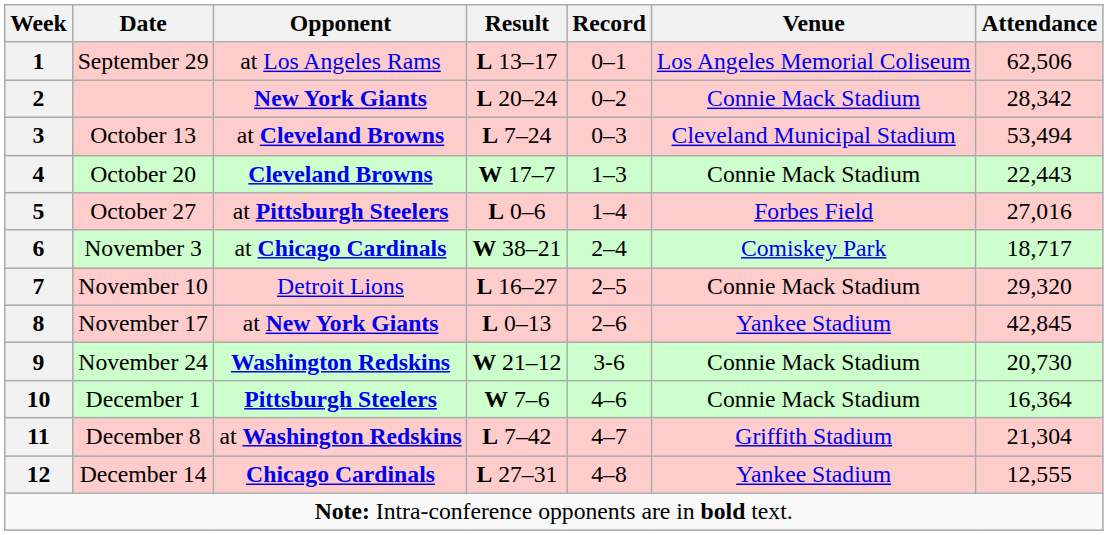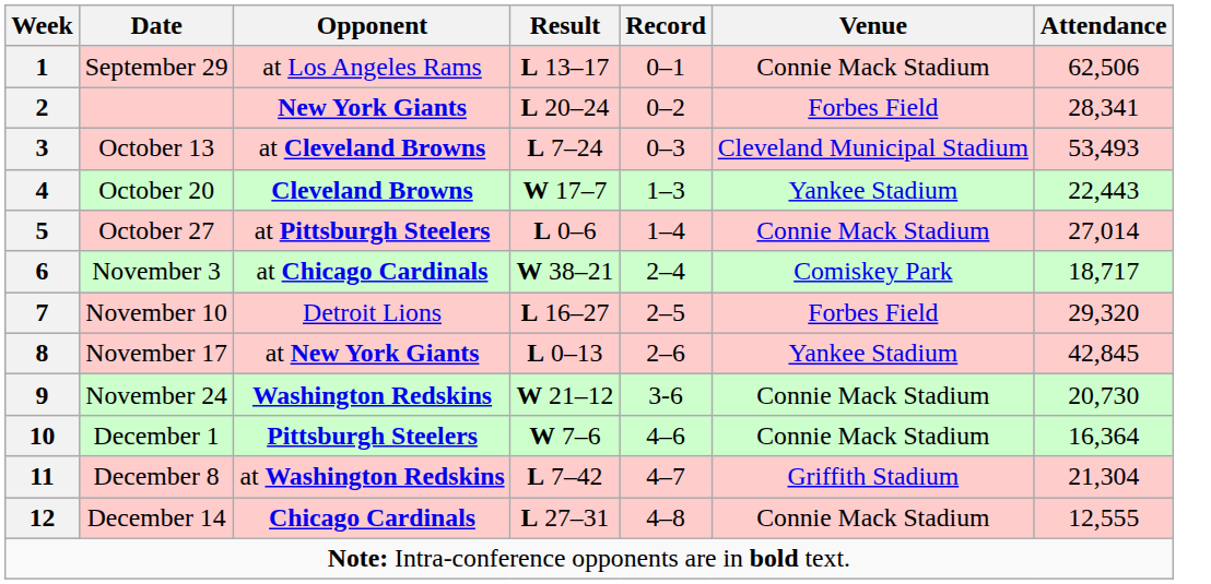1 | Venue: Los Angeles Memorial Coliseum -> Connie Mack Stadium
2 | Venue: Connie Mack Stadium -> Forbes Field
2 | Attendance: 28,342 -> 28,341
3 | Attendance: 53,494 -> 53,493
4 | Venue: Connie Mack Stadium -> Yankee Stadium
5 | Venue: Forbes Field -> Connie Mack Stadium
5 | Attendance: 27,016 -> 27,014
7 | Venue: Connie Mack Stadium -> Forbes Field
12 | Venue: Yankee Stadium -> Connie Mack Stadium
